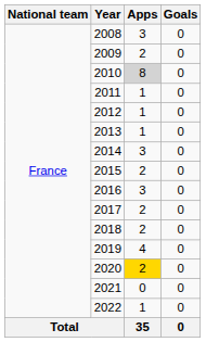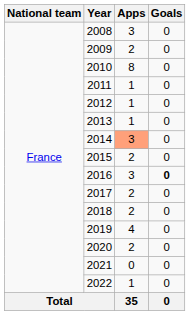2010 | Apps: lightgrey background -> no background
2014 | Apps: no background -> lightsalmon background
2016 | Goals: normal -> bold
2020 | Apps: gold background -> no background
